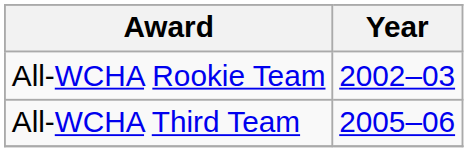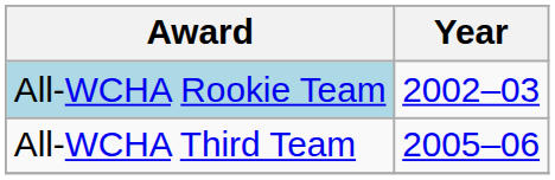row 2 | Award: no background -> lightblue background
